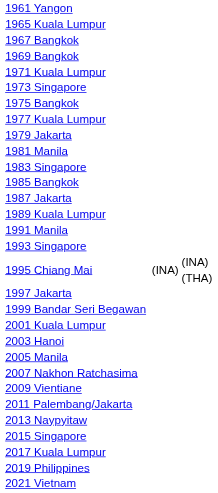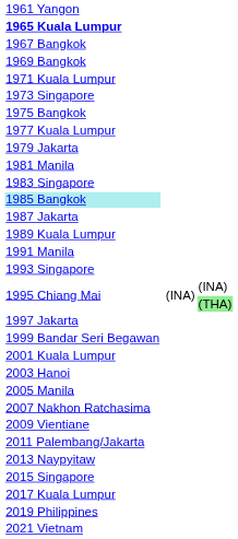1965 Kuala Lumpur | column 1: normal -> bold
1985 Bangkok | column 1: no background -> paleturquoise background
1995 Chiang Mai / (THA) | column 3: no background -> lightgreen background
